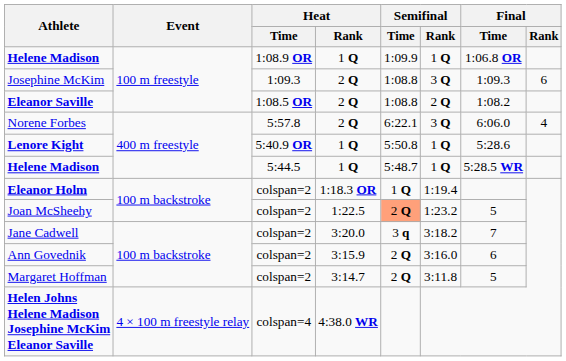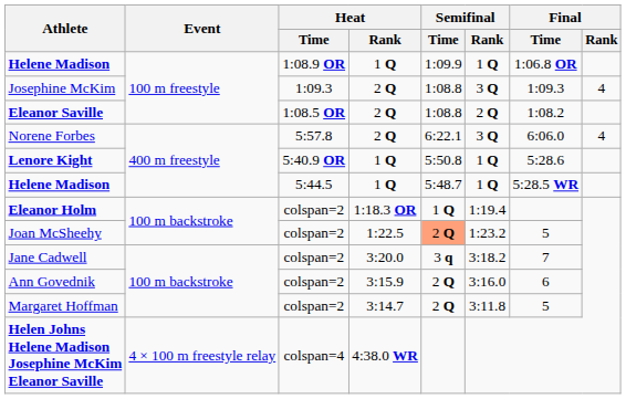Josephine McKim | Final / Rank: 6 -> 4
